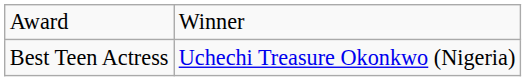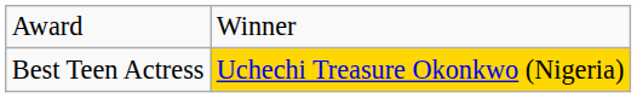Best Teen Actress | column 2: no background -> gold background
